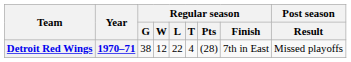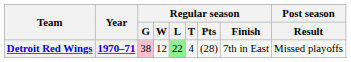Detroit Red Wings | Regular season / G: no background -> pink background
Detroit Red Wings | Regular season / L: no background -> lightgreen background
